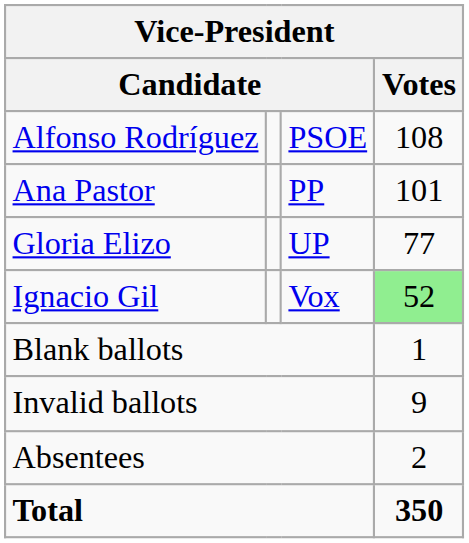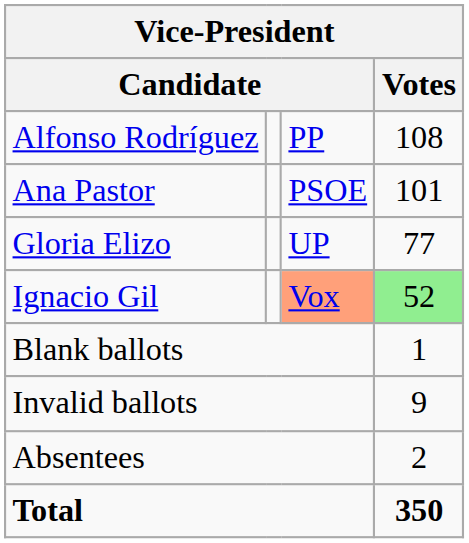Alfonso Rodríguez | column 3: PSOE -> PP
Ana Pastor | column 3: PP -> PSOE
Ignacio Gil | column 3: no background -> lightsalmon background
